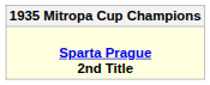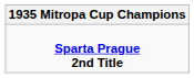row 2 | column 1: lightyellow background -> no background
